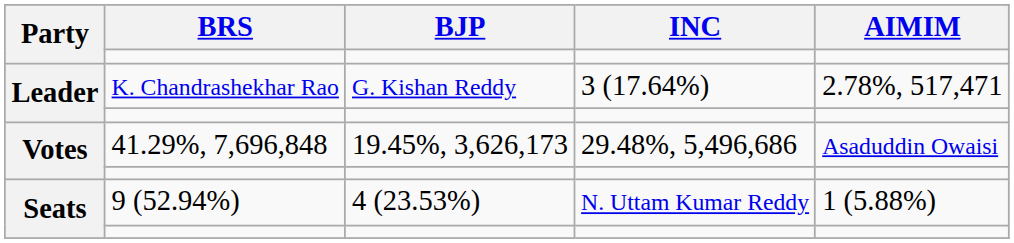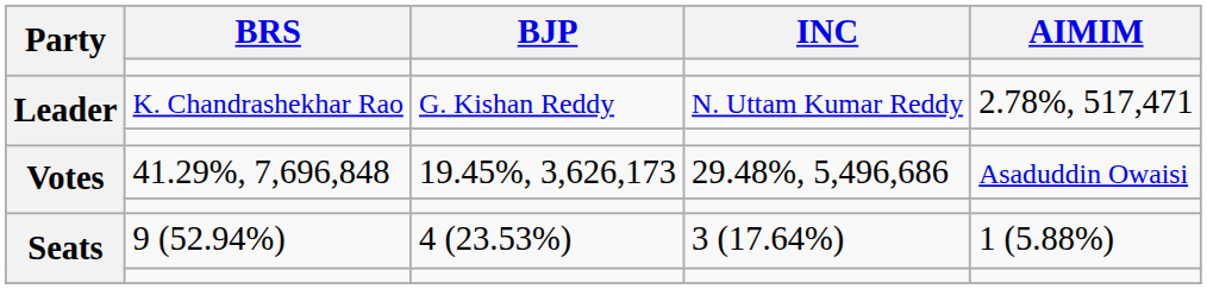Leader / K. Chandrashekhar Rao | INC: 3 (17.64%) -> N. Uttam Kumar Reddy
Seats / 9 (52.94%) | INC: N. Uttam Kumar Reddy -> 3 (17.64%)
